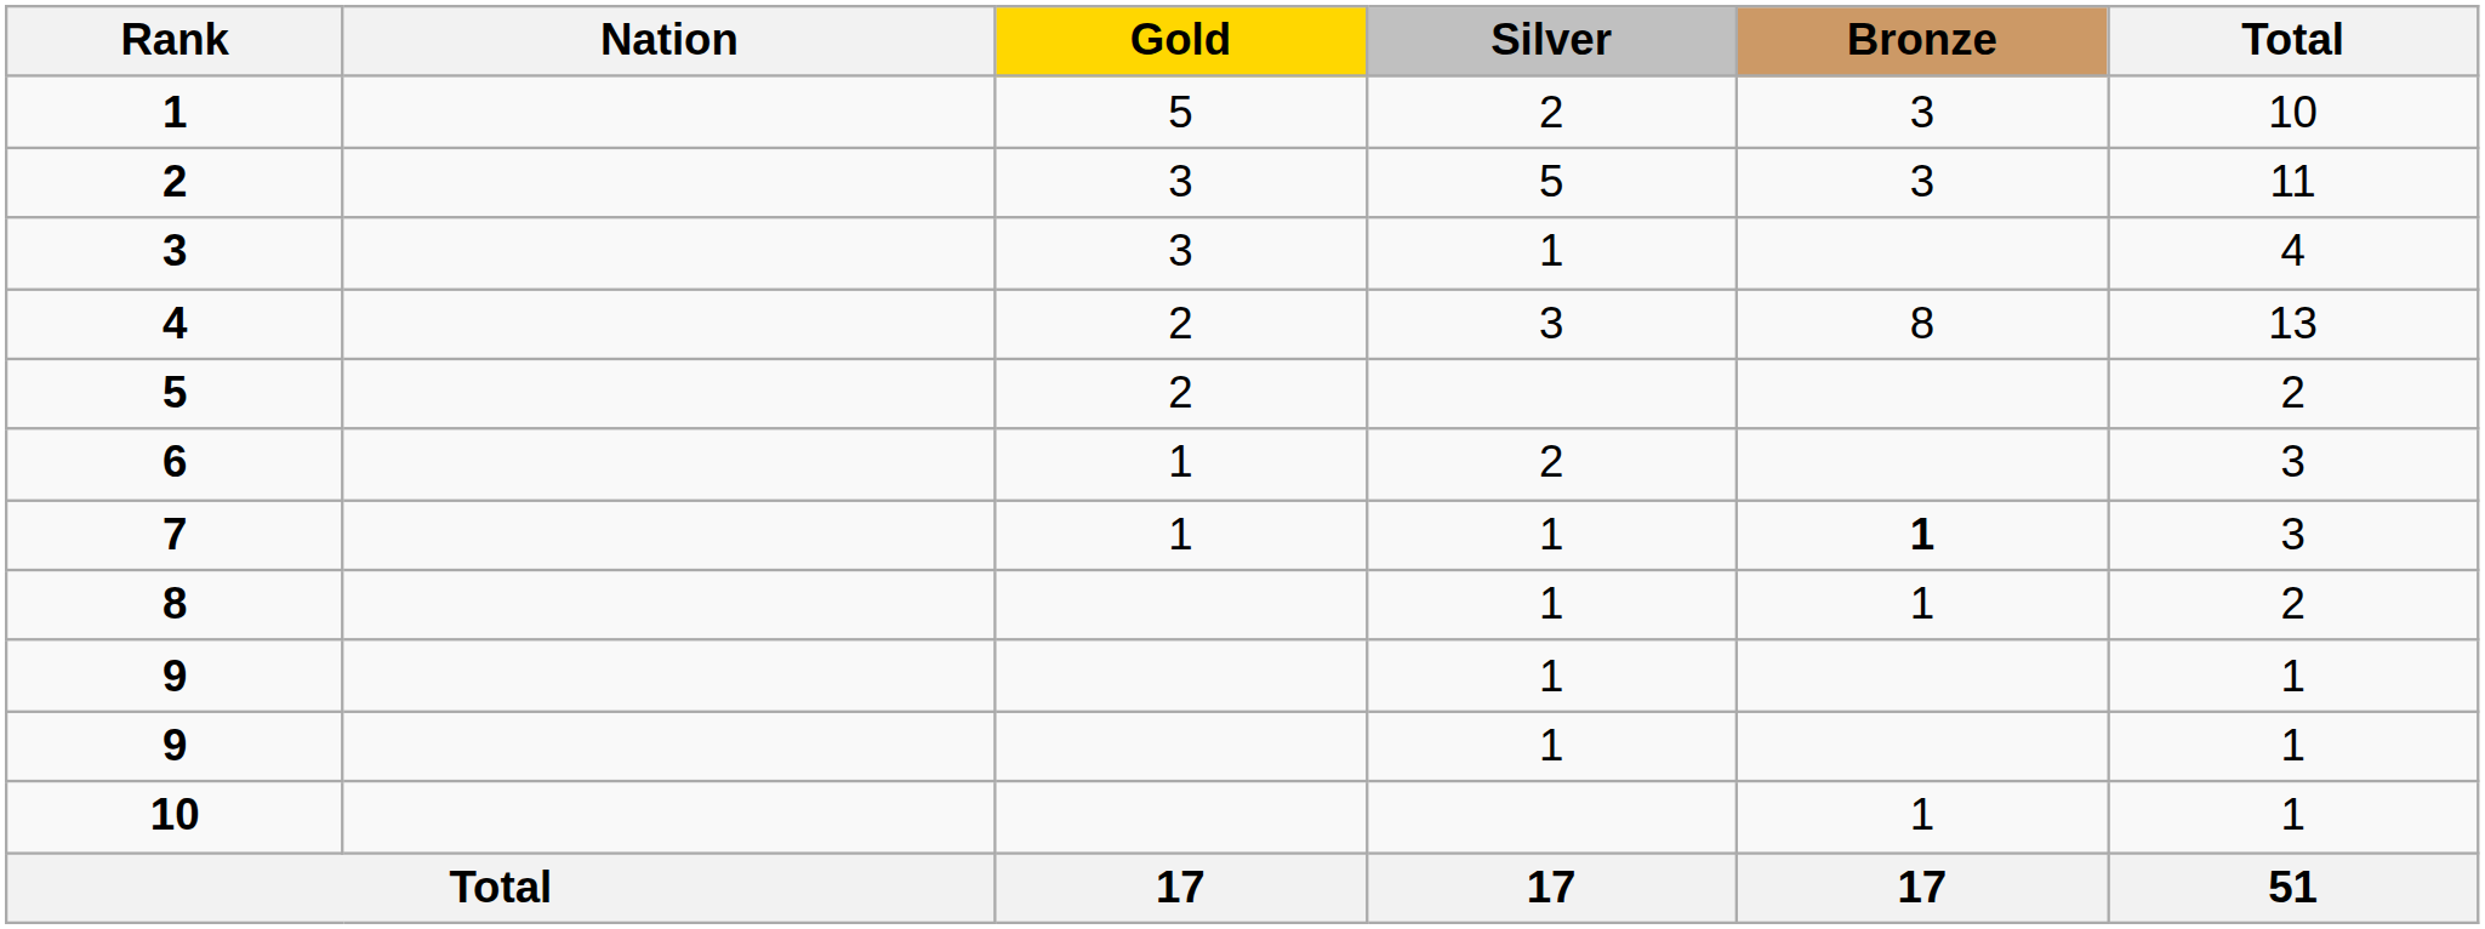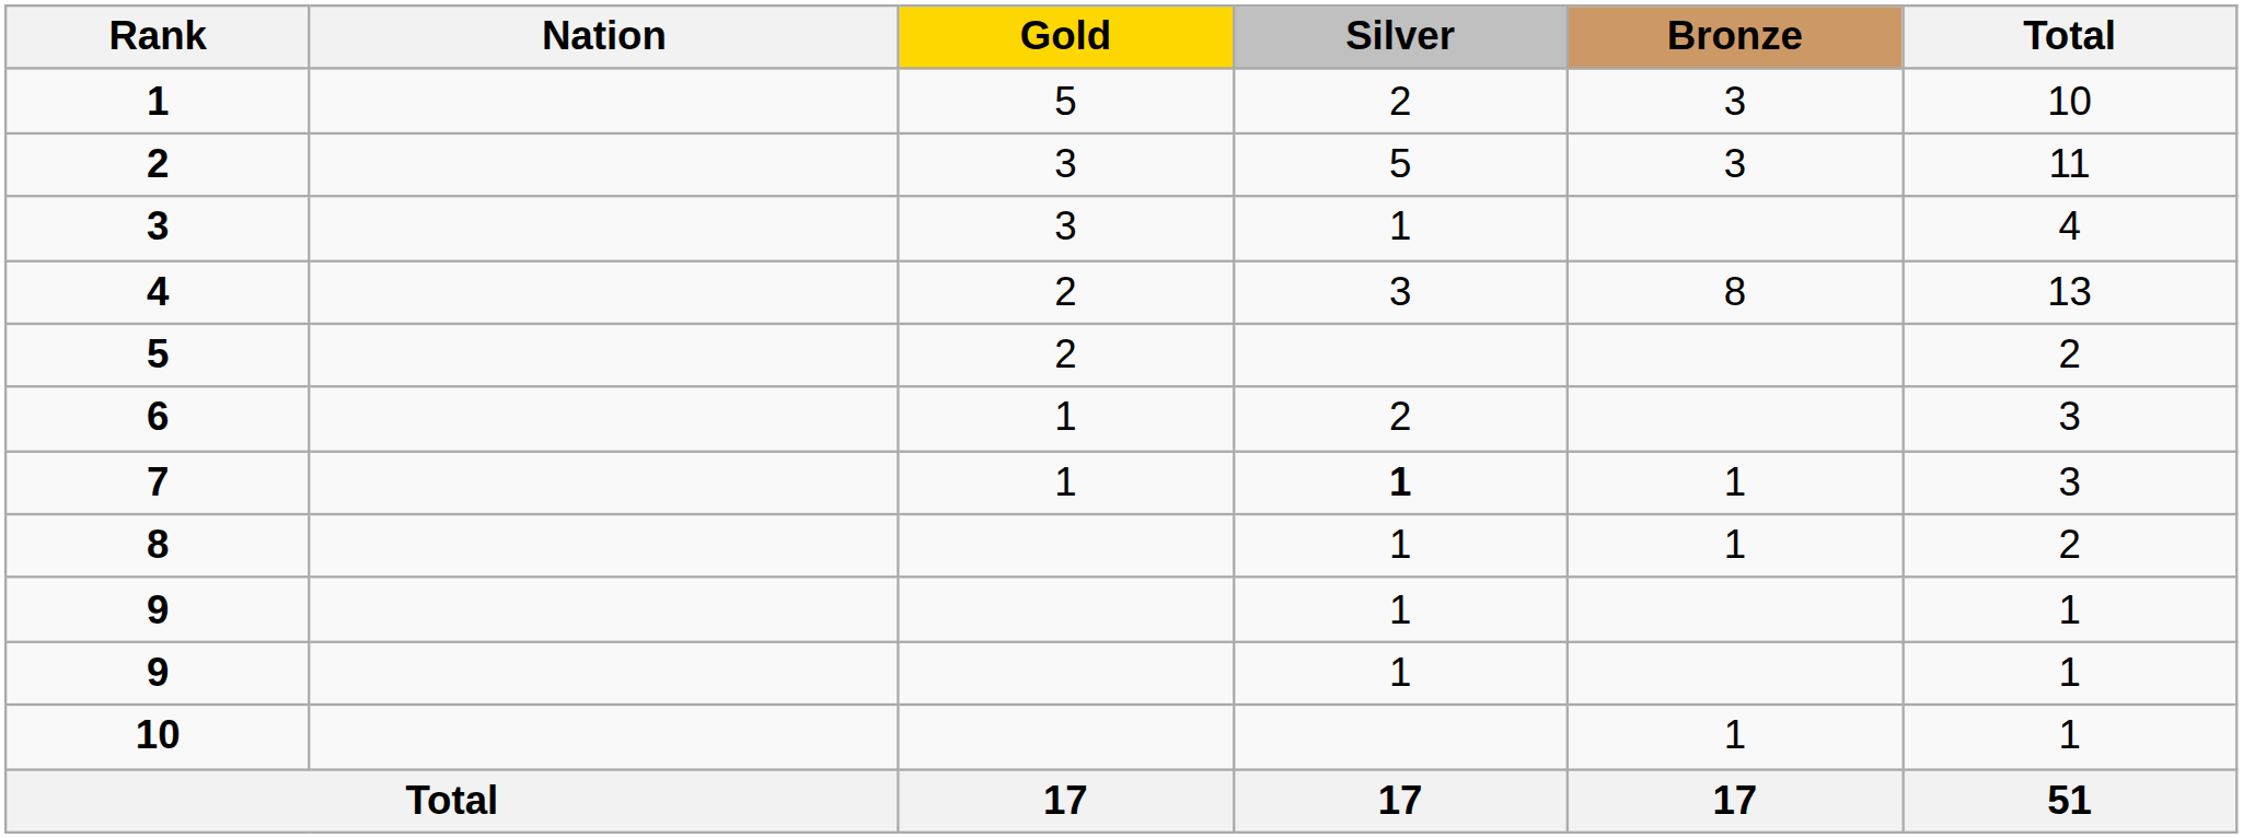7 | Silver: normal -> bold
7 | Bronze: bold -> normal
